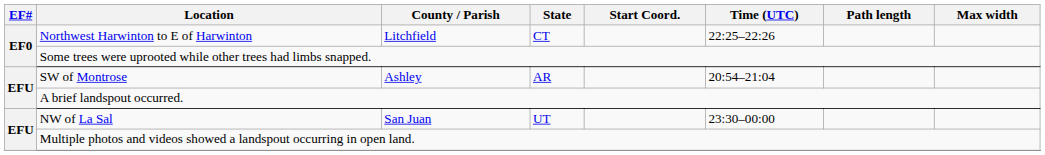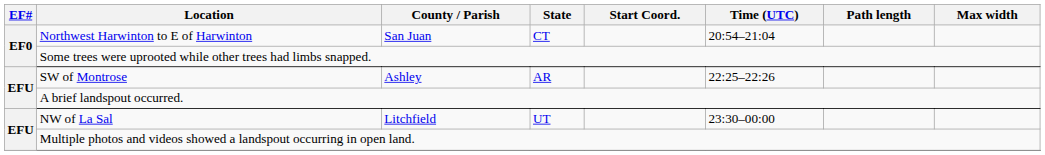Northwest Harwinton to E of Harwinton | County / Parish: Litchfield -> San Juan
Northwest Harwinton to E of Harwinton | Time (UTC): 22:25–22:26 -> 20:54–21:04
SW of Montrose | Time (UTC): 20:54–21:04 -> 22:25–22:26
NW of La Sal | County / Parish: San Juan -> Litchfield
